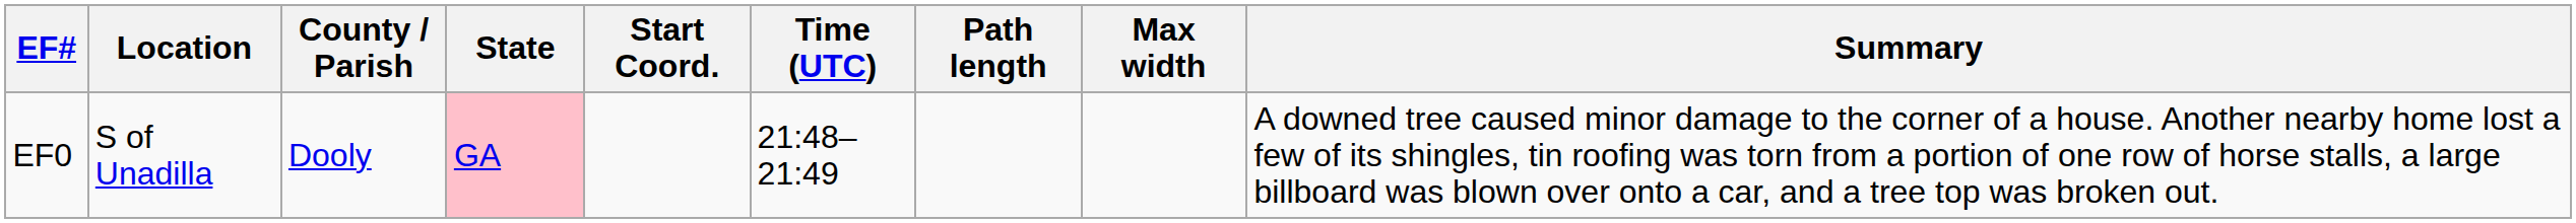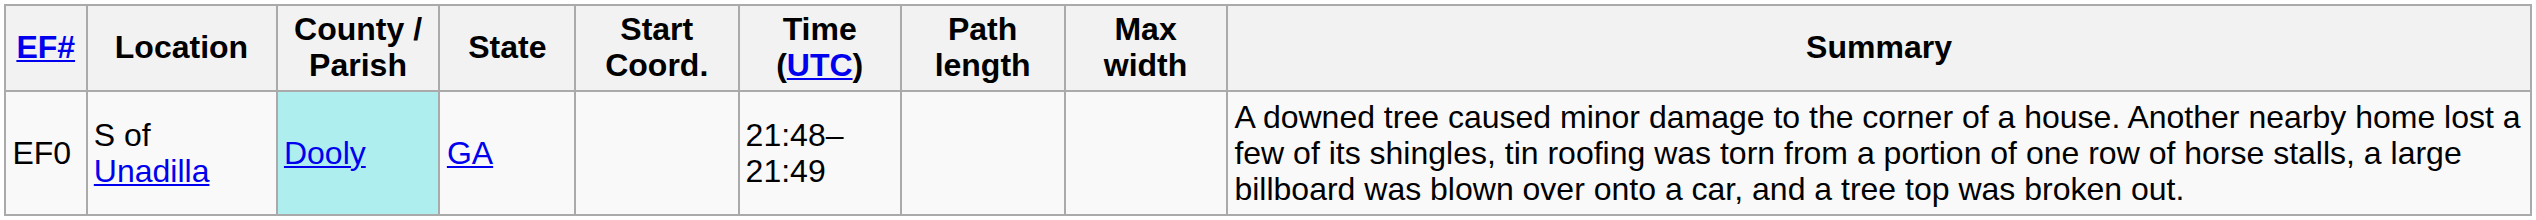EF0 | County / Parish: no background -> paleturquoise background
EF0 | State: pink background -> no background
